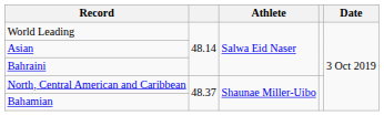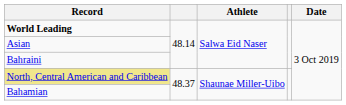World Leading | Record: normal -> bold
North, Central American and Caribbean | Record: no background -> khaki background
